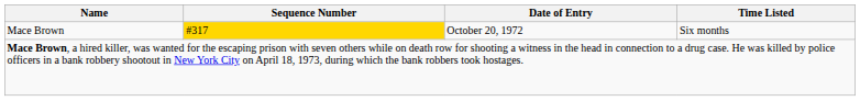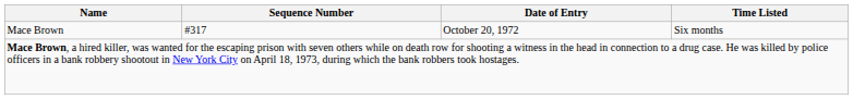Mace Brown | Sequence Number: gold background -> no background
